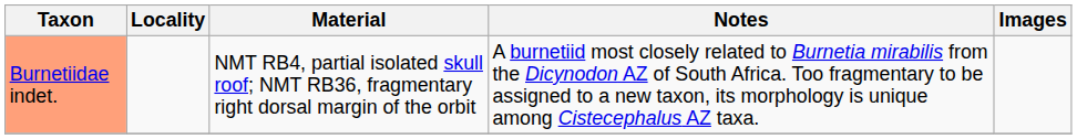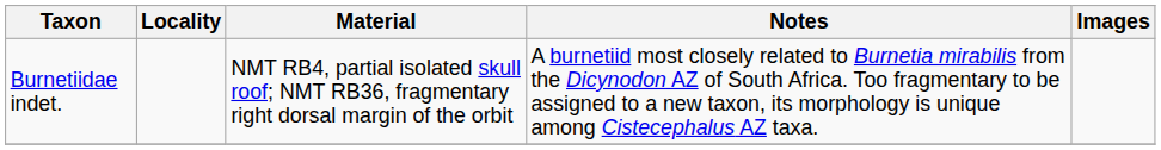Burnetiidae indet. | Taxon: lightsalmon background -> no background
